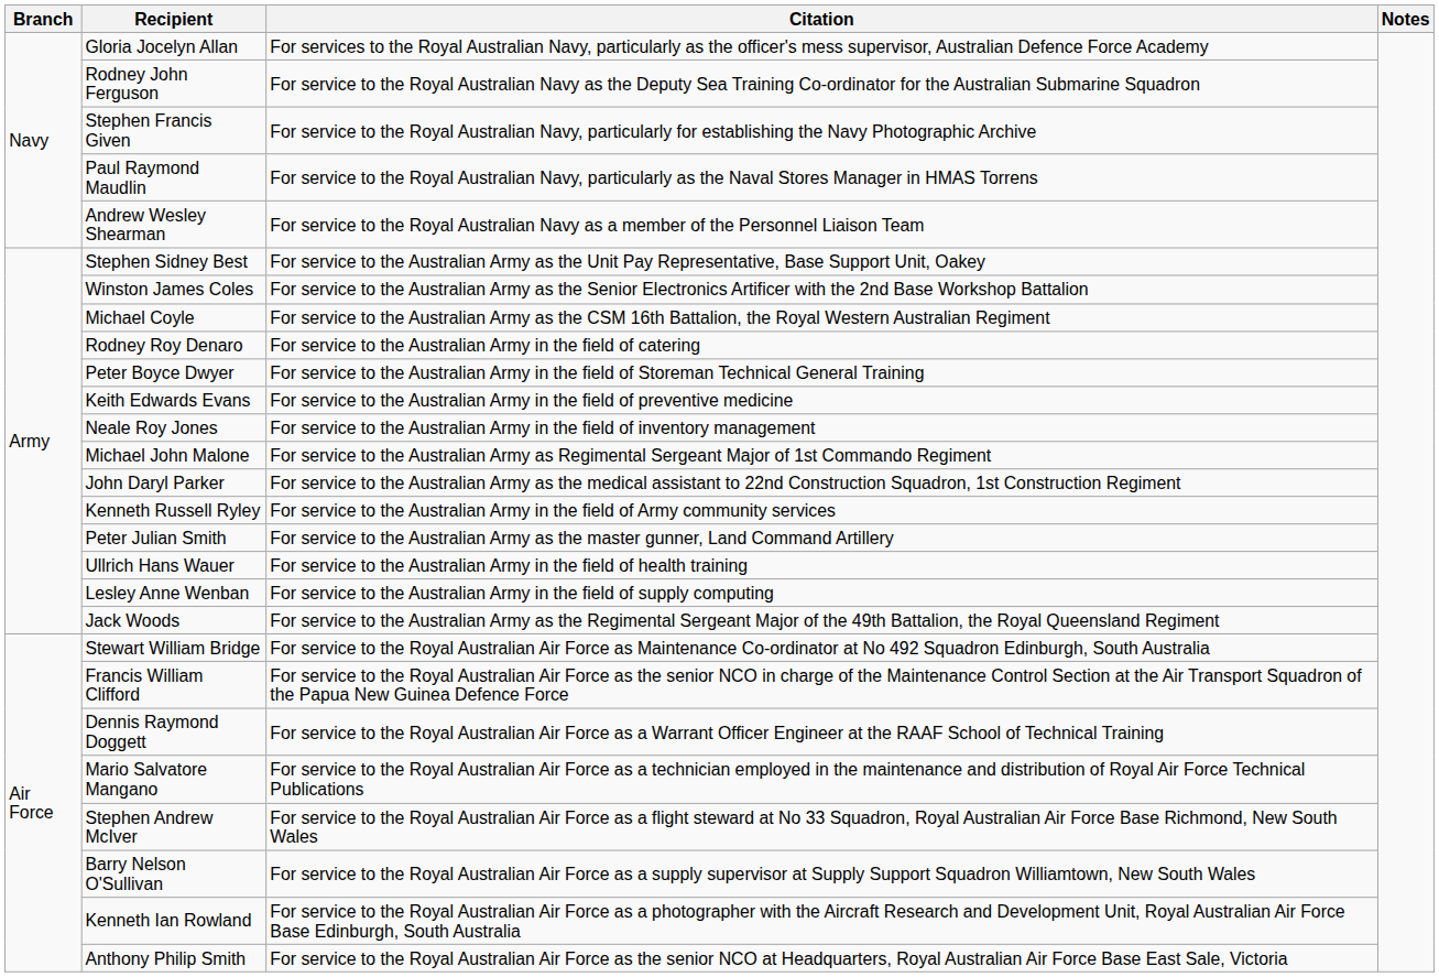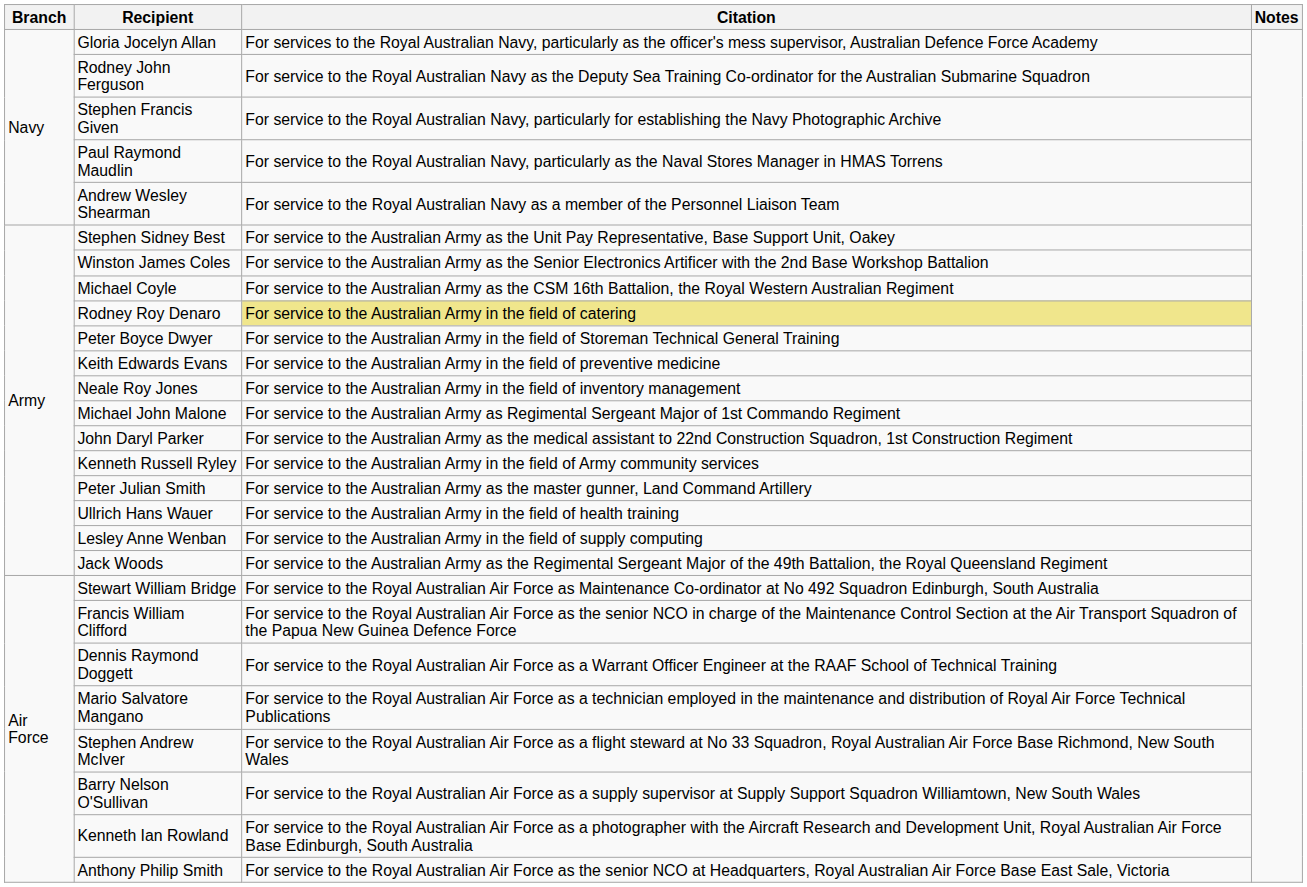Rodney Roy Denaro | Citation: no background -> khaki background
